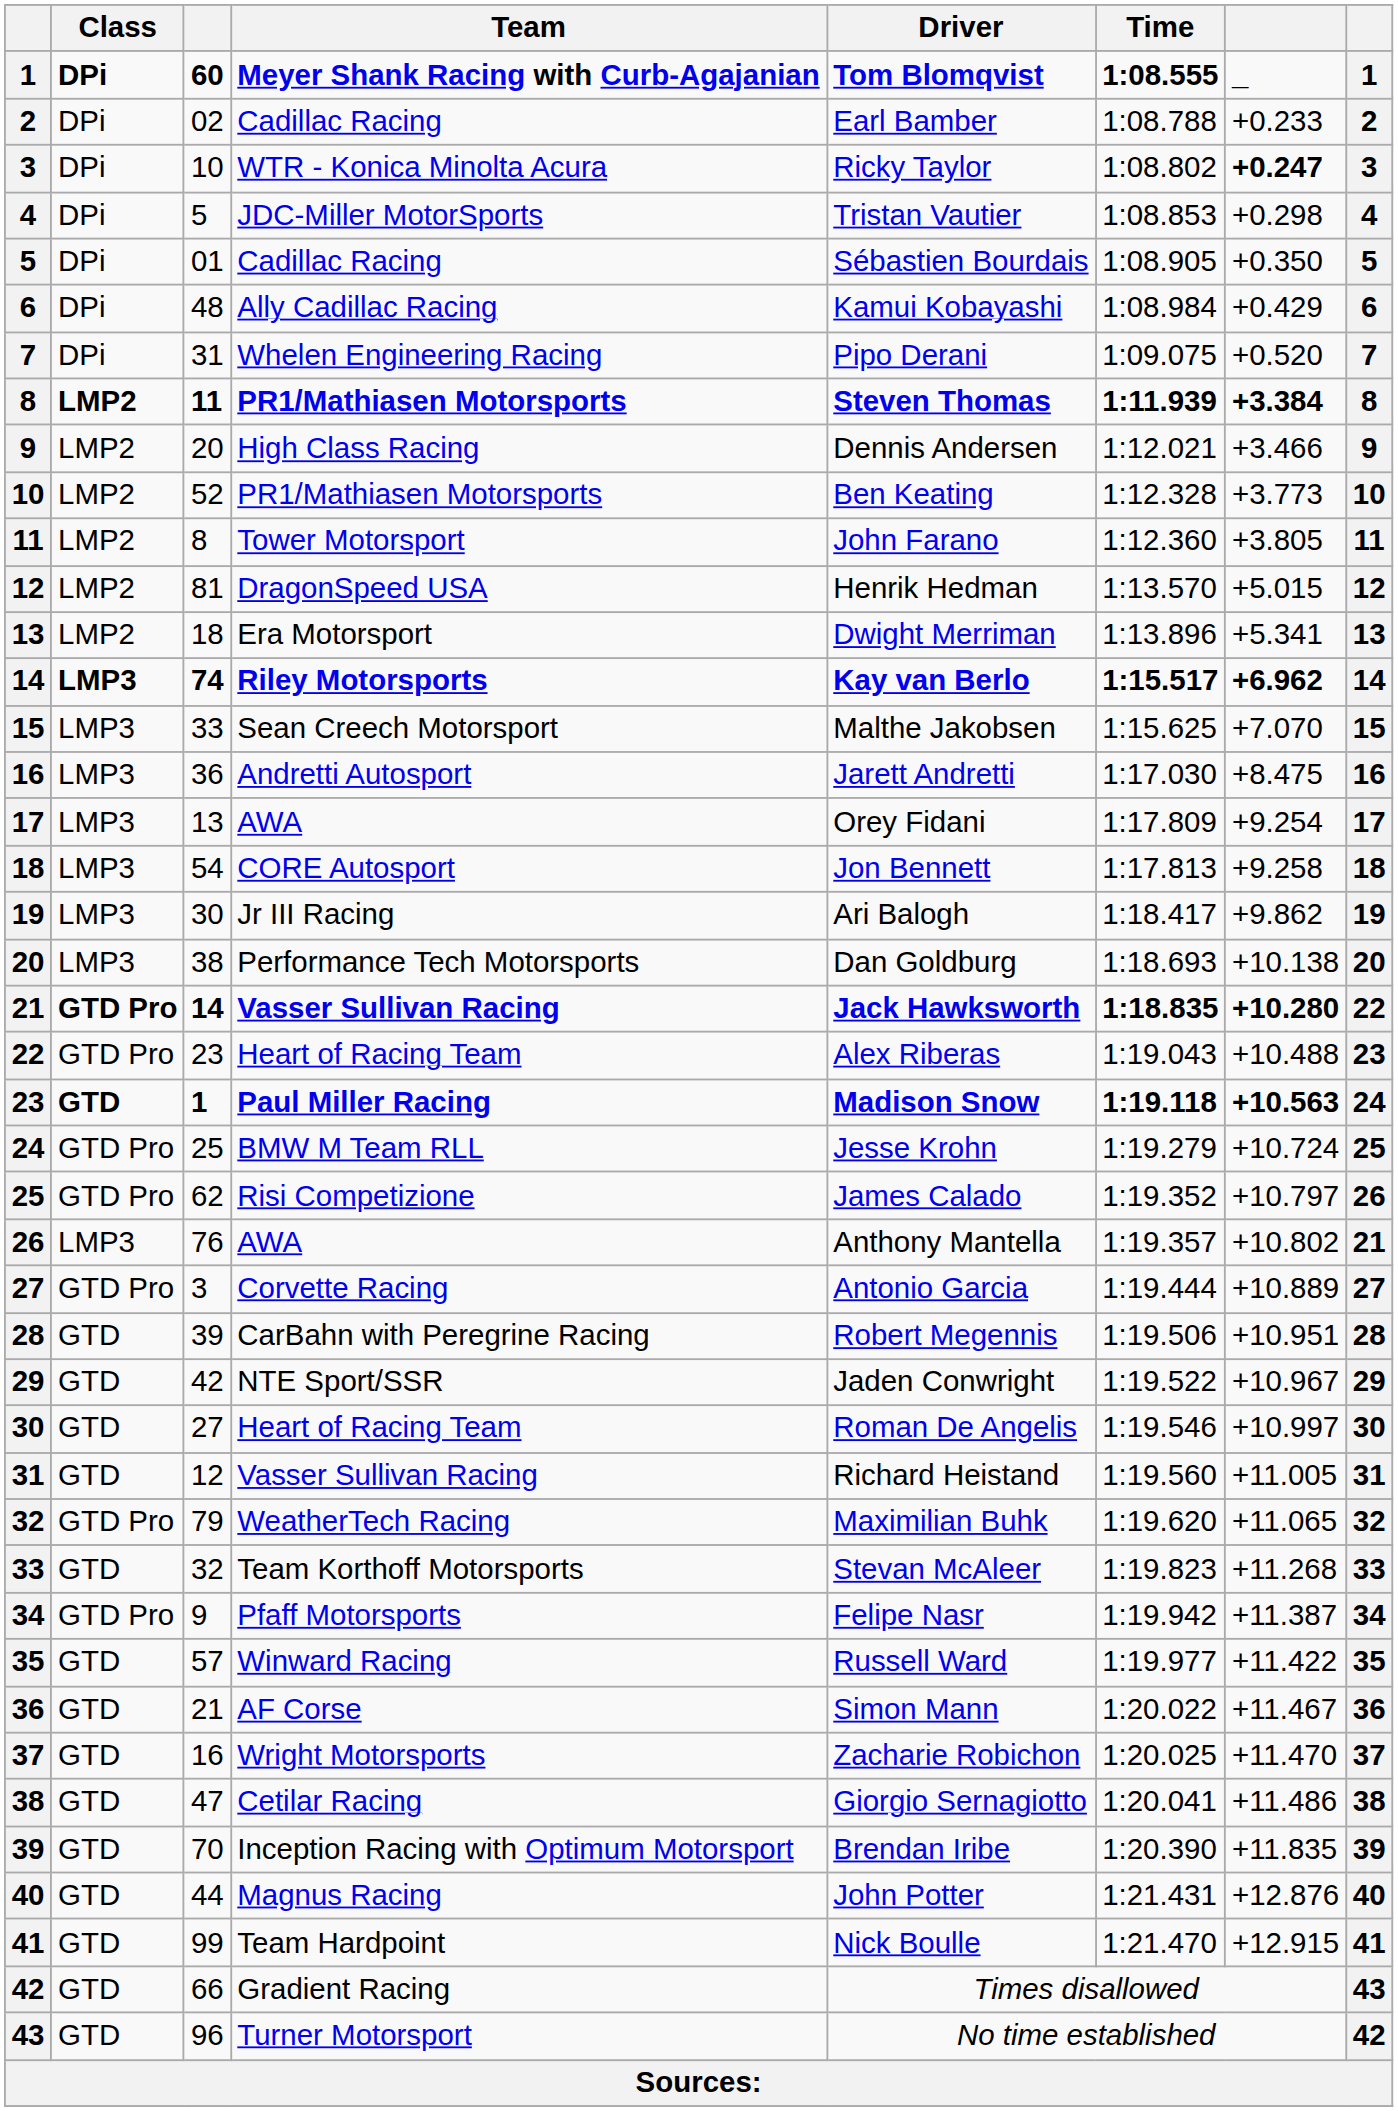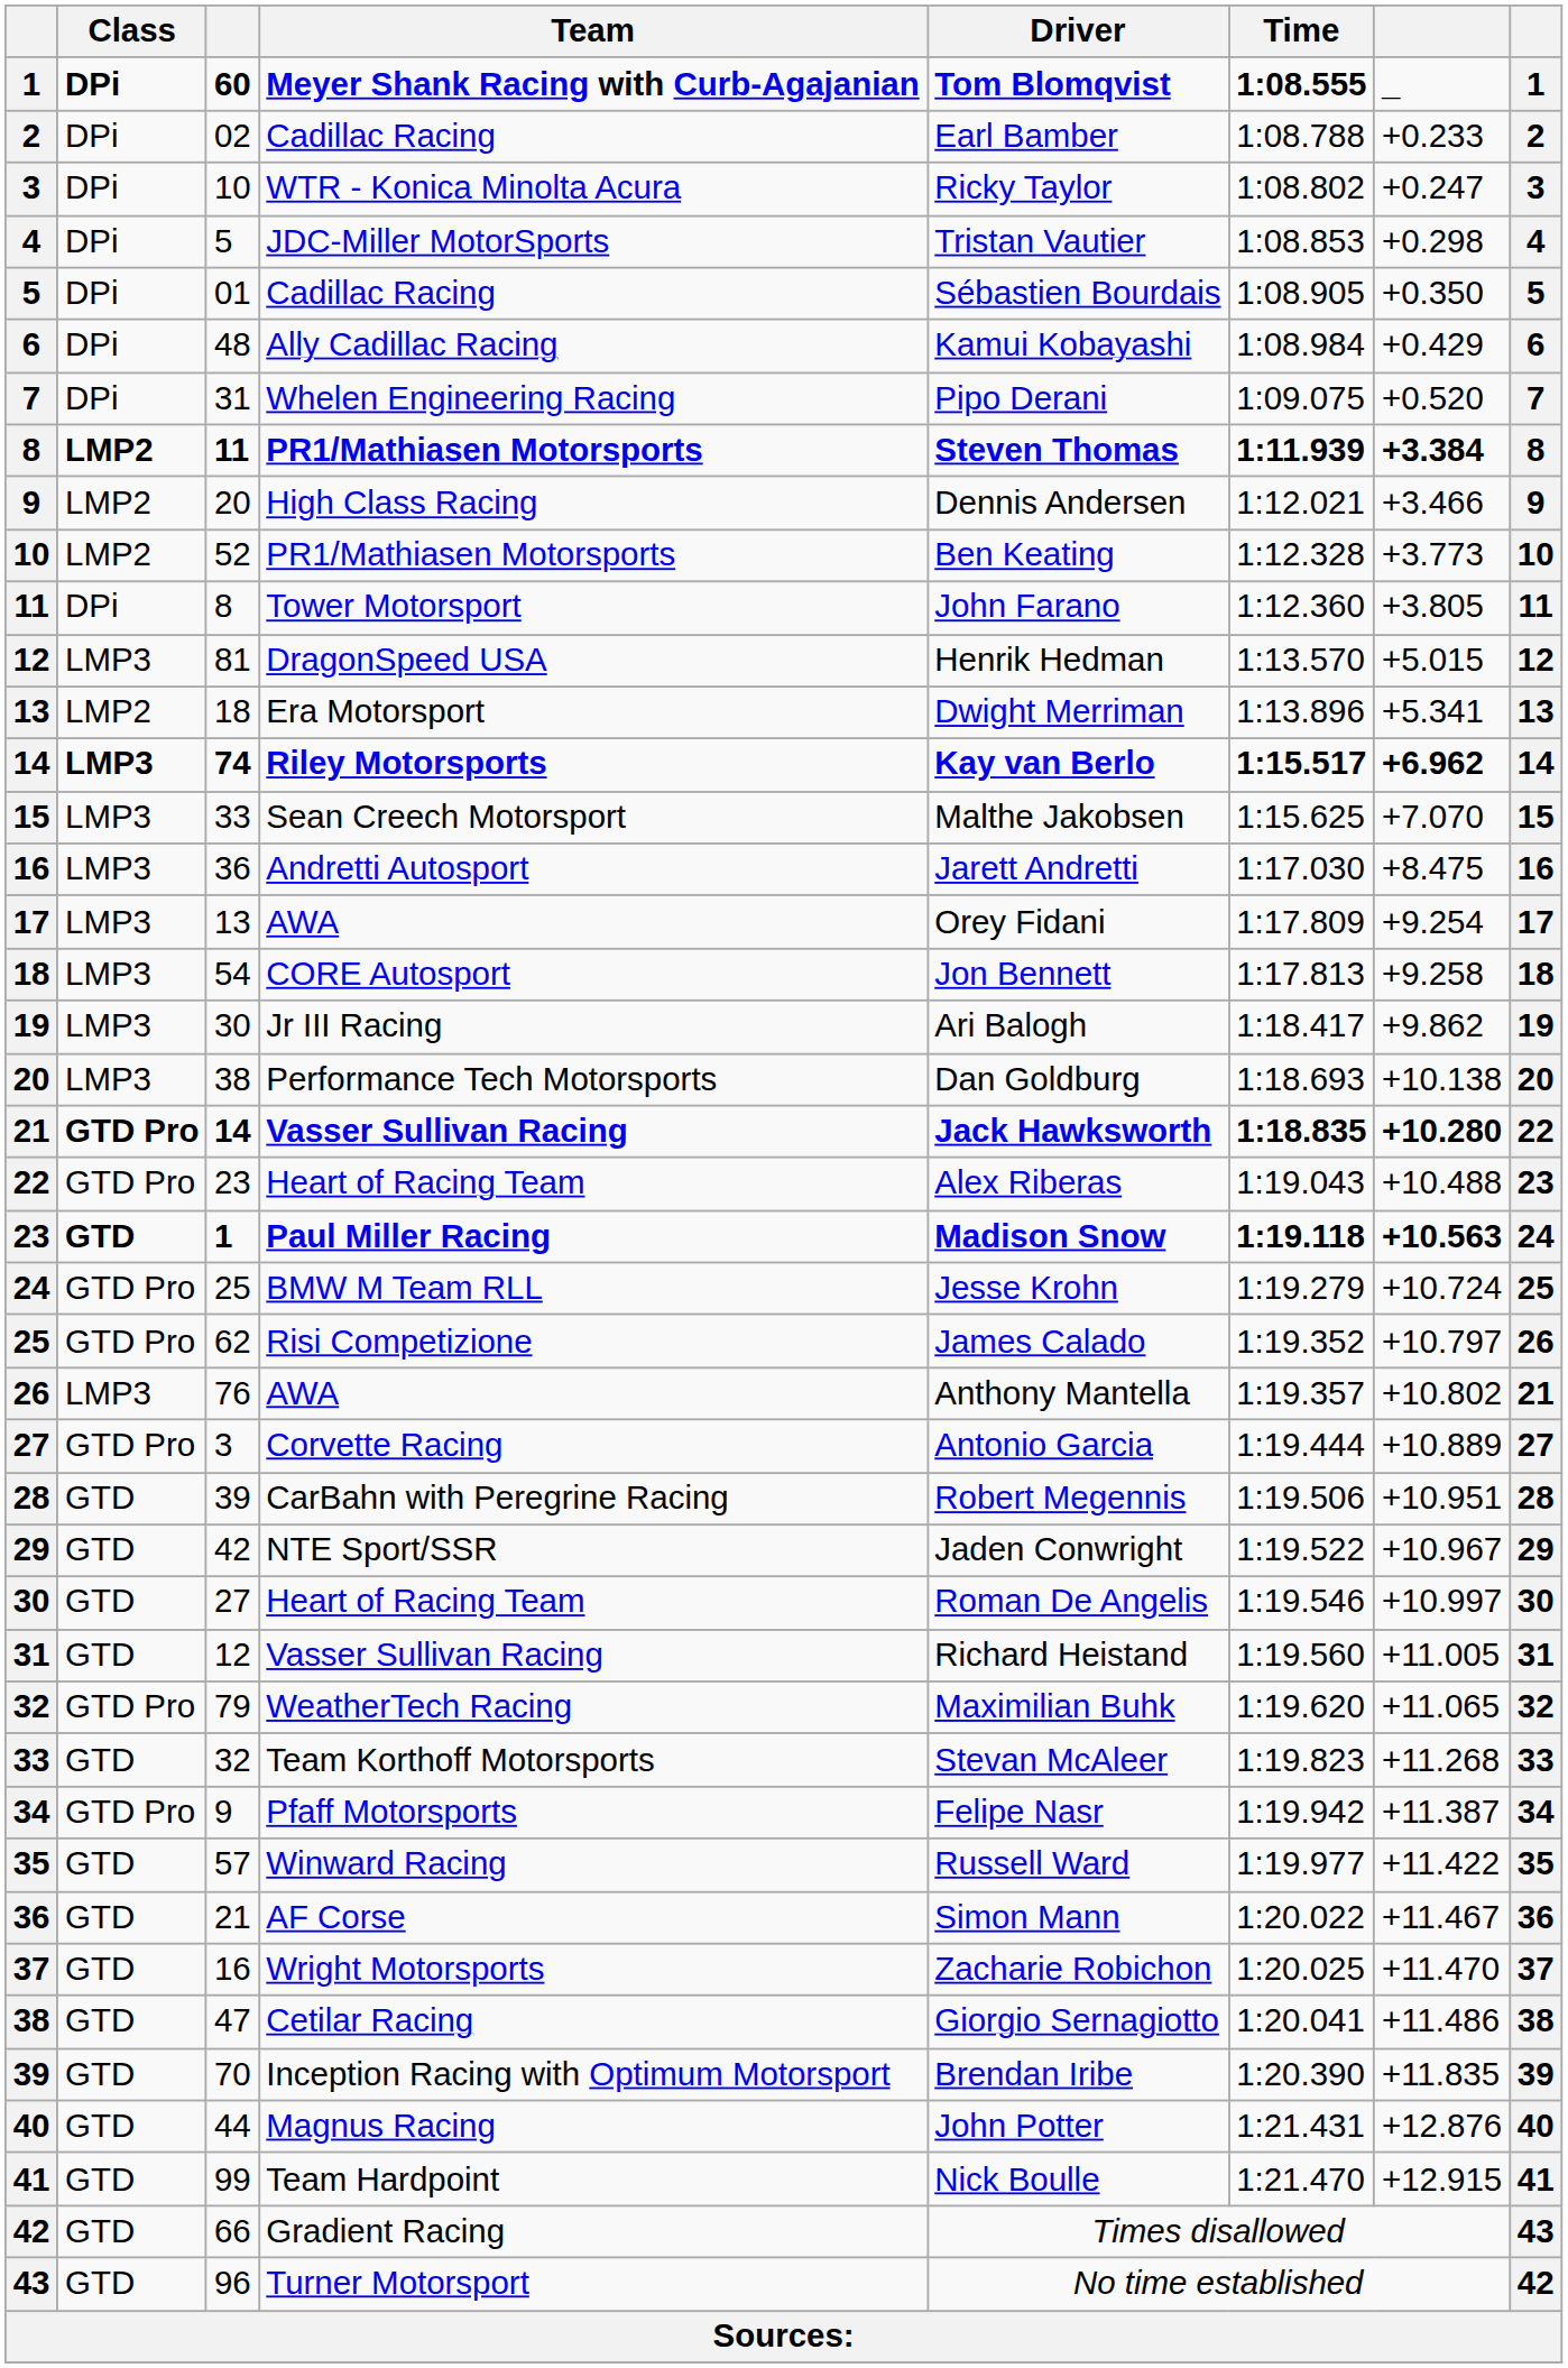row 4 | column 7: bold -> normal
row 12 | Class: LMP2 -> DPi
row 13 | Class: LMP2 -> LMP3
